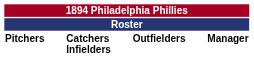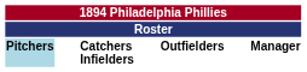Pitchers | column 1: no background -> lightblue background
